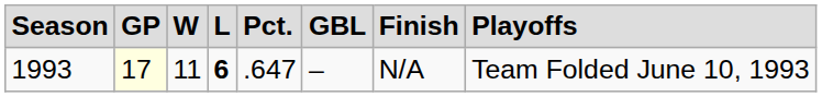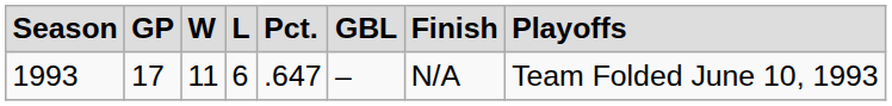1993 | column 2: lightyellow background -> no background
1993 | column 4: bold -> normal
